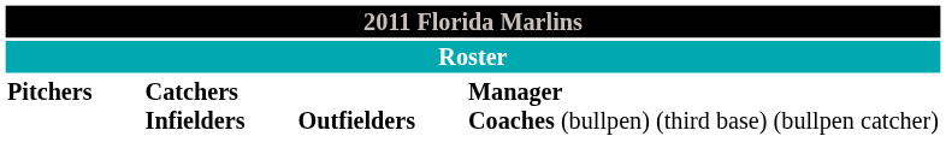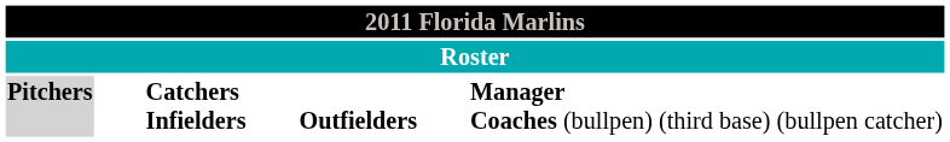Pitchers | column 1: no background -> lightgrey background
